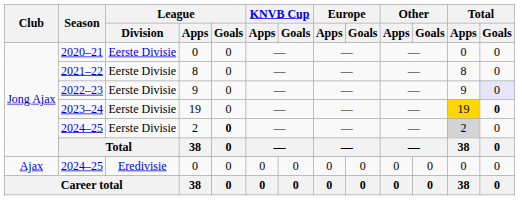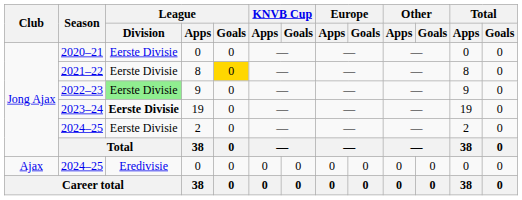2021–22 | League / Goals: no background -> gold background
2022–23 | League / Division: no background -> lightgreen background
2022–23 | Total / Goals: lavender background -> no background
2023–24 | League / Division: normal -> bold
2023–24 | Total / Apps: gold background -> no background
2023–24 | Total / Goals: bold -> normal
2024–25 / 2 | League / Goals: bold -> normal
2024–25 / 2 | Total / Apps: lightgrey background -> no background
